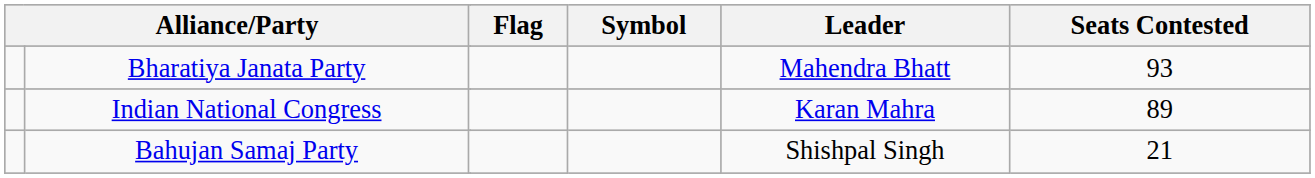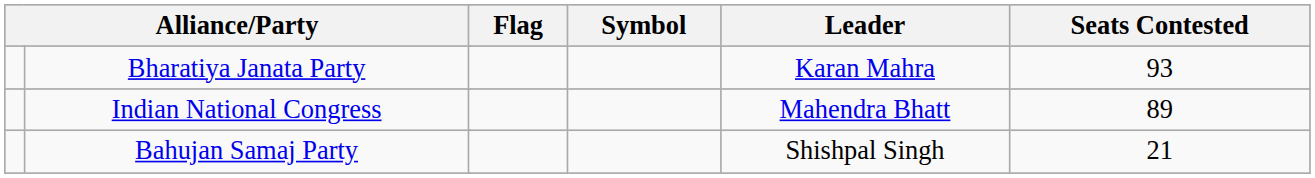Bharatiya Janata Party | Leader: Mahendra Bhatt -> Karan Mahra
Indian National Congress | Leader: Karan Mahra -> Mahendra Bhatt
